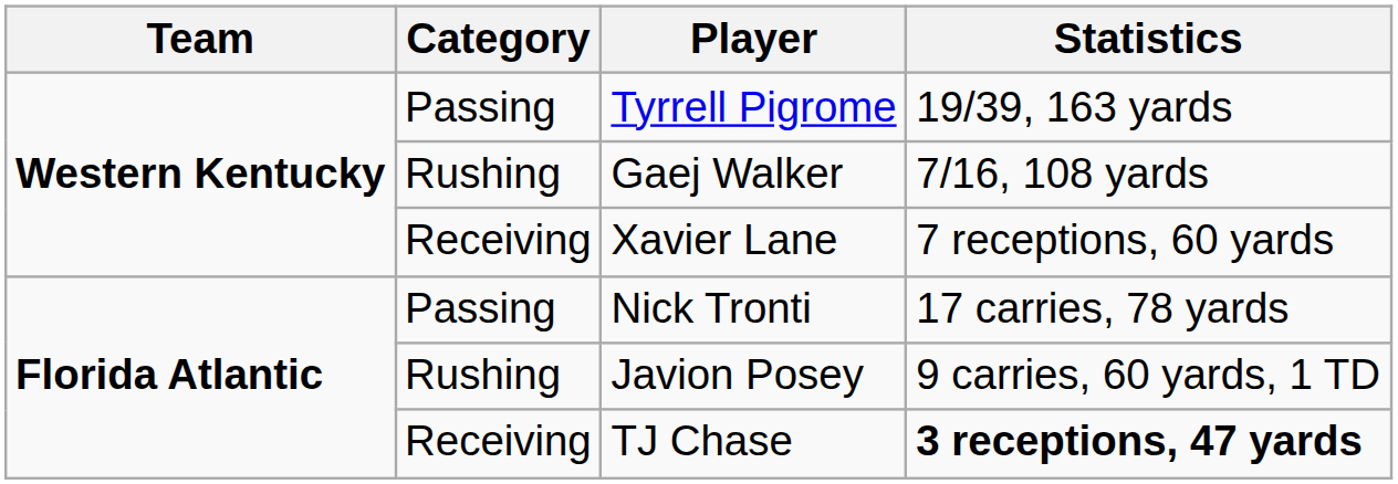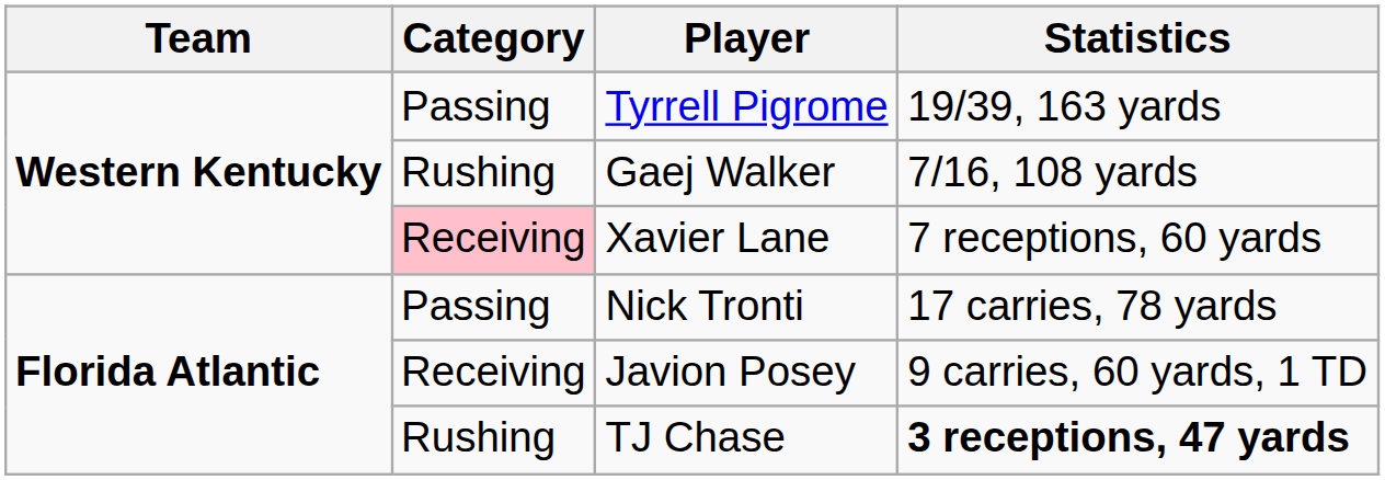Xavier Lane | Category: no background -> pink background
Javion Posey | Category: Rushing -> Receiving
TJ Chase | Category: Receiving -> Rushing
